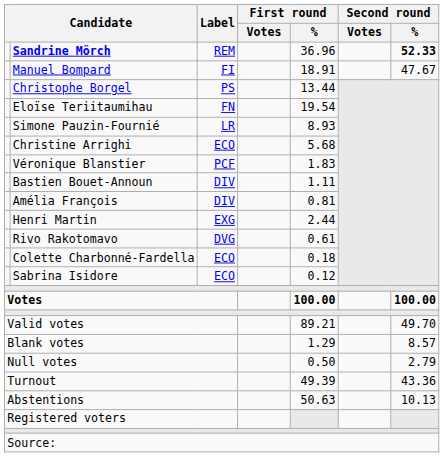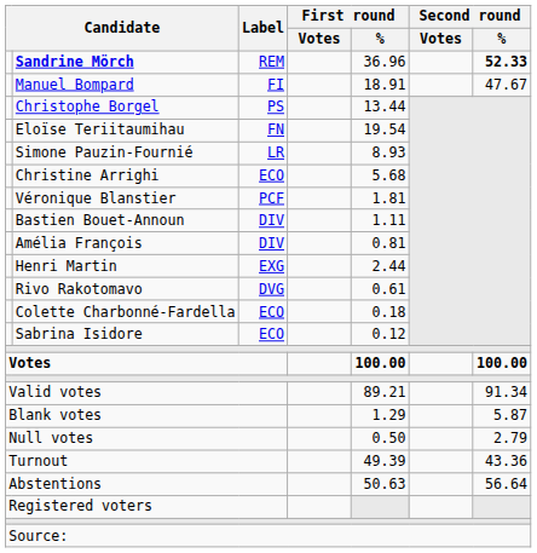Véronique Blanstier | First round / %: 1.83 -> 1.81
Valid votes | Second round / %: 49.70 -> 91.34
Blank votes | Second round / %: 8.57 -> 5.87
Abstentions | Second round / %: 10.13 -> 56.64
